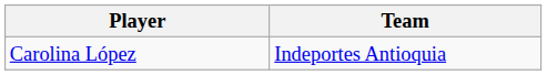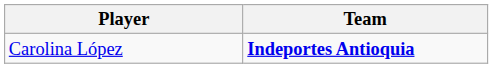Carolina López | Team: normal -> bold
